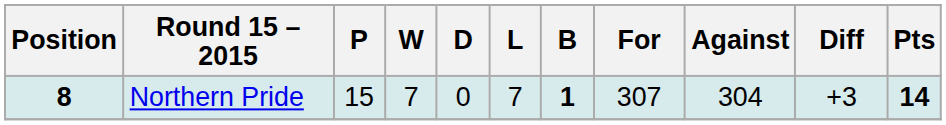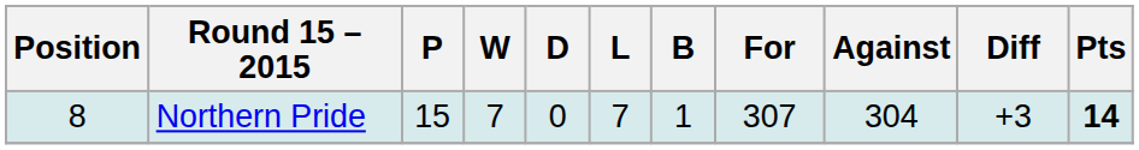Northern Pride | Position: bold -> normal
Northern Pride | B: bold -> normal
